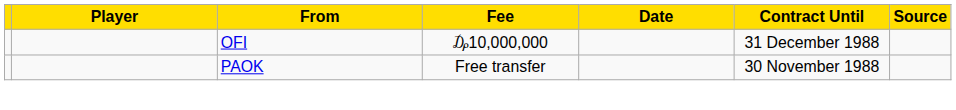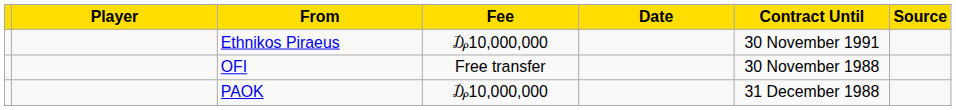+ row: Ethnikos Piraeus | ₯10,000,000 | 30 November 1991
OFI | Fee: ₯10,000,000 -> Free transfer
OFI | Contract Until: 31 December 1988 -> 30 November 1988
PAOK | Fee: Free transfer -> ₯10,000,000
PAOK | Contract Until: 30 November 1988 -> 31 December 1988
